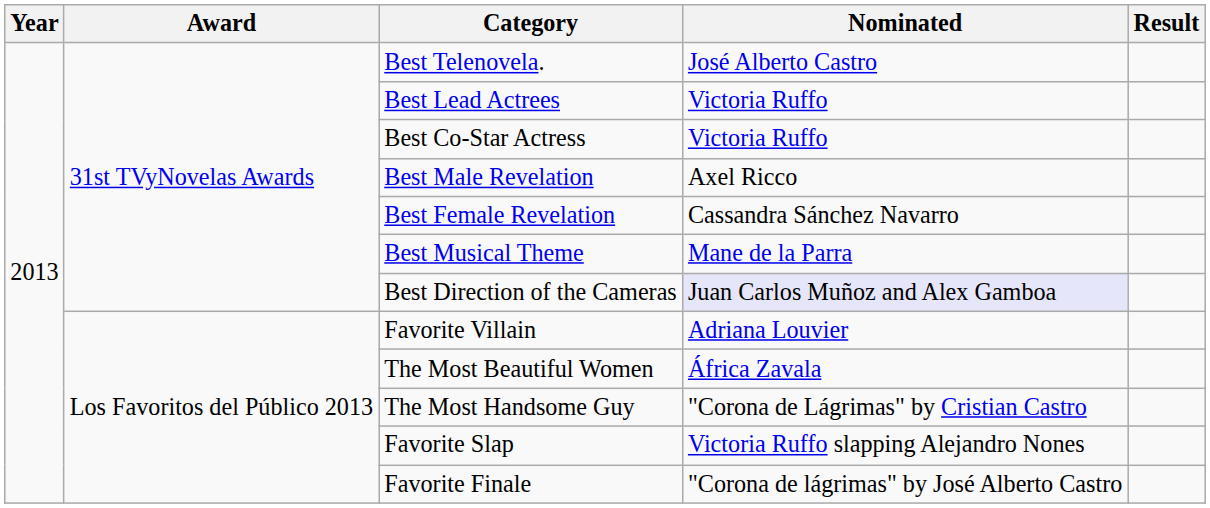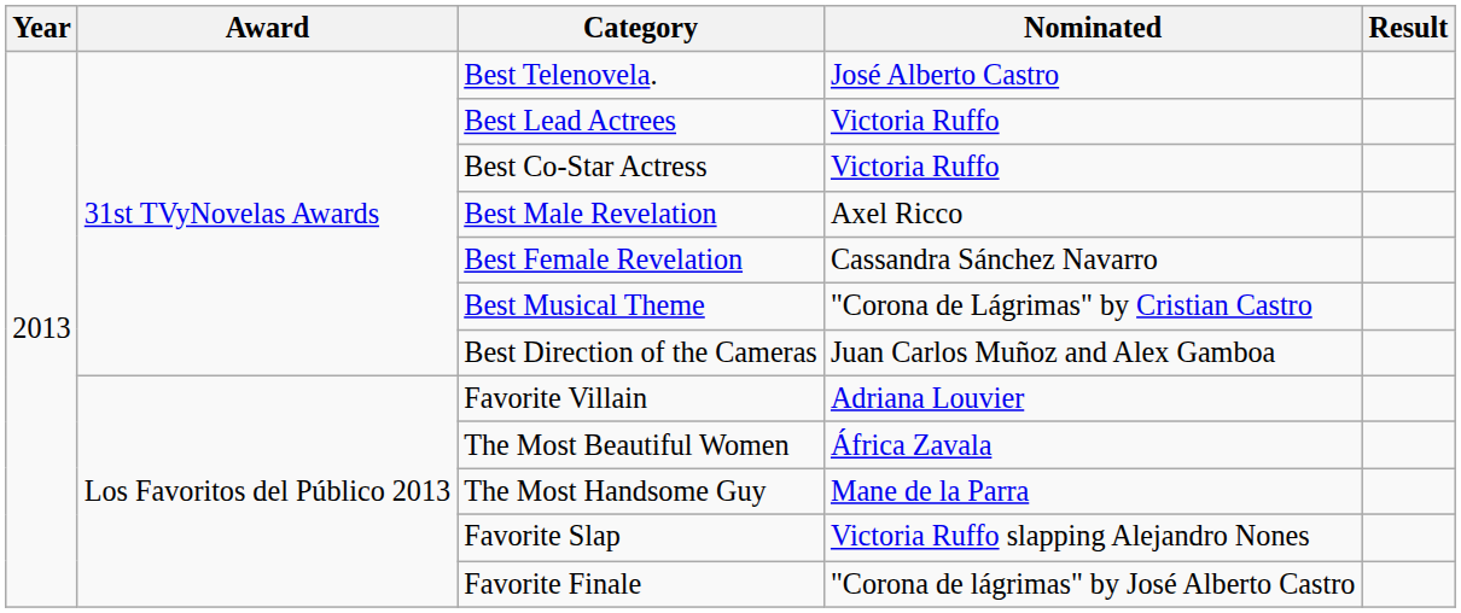Best Musical Theme | Nominated: Mane de la Parra -> "Corona de Lágrimas" by Cristian Castro
Best Direction of the Cameras | Nominated: lavender background -> no background
The Most Handsome Guy | Nominated: "Corona de Lágrimas" by Cristian Castro -> Mane de la Parra
